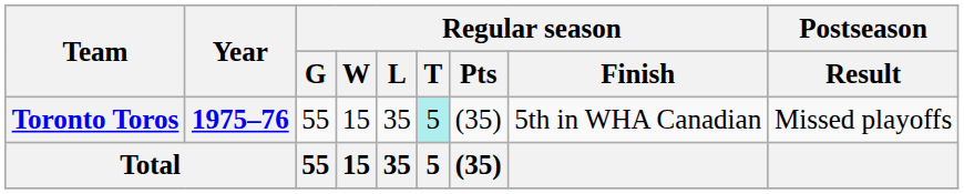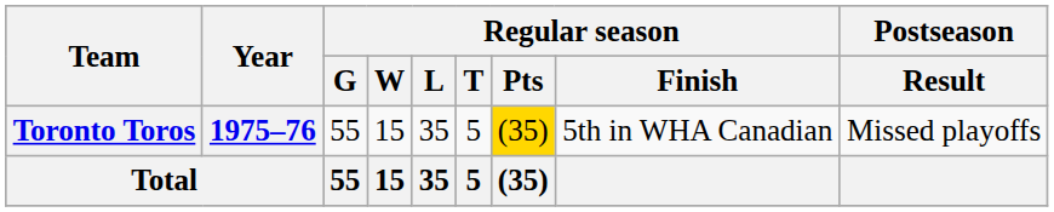Toronto Toros | Regular season / T: paleturquoise background -> no background
Toronto Toros | Regular season / Pts: no background -> gold background
